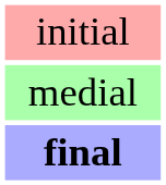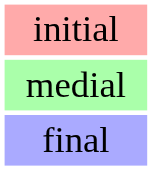row 3 | column 1: bold -> normal
